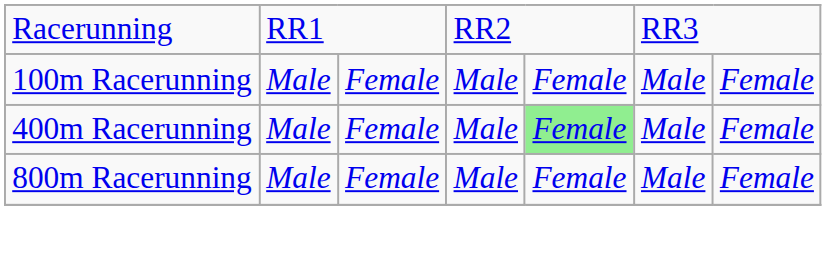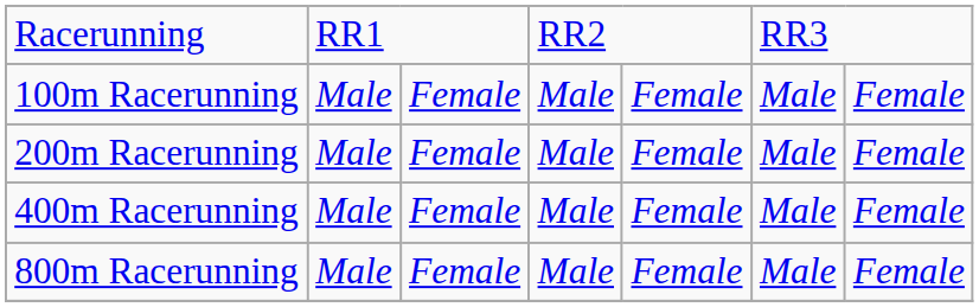+ row: 200m Racerunning | Male | Female | Male | Female | Male | Female
400m Racerunning | column 5: lightgreen background -> no background
